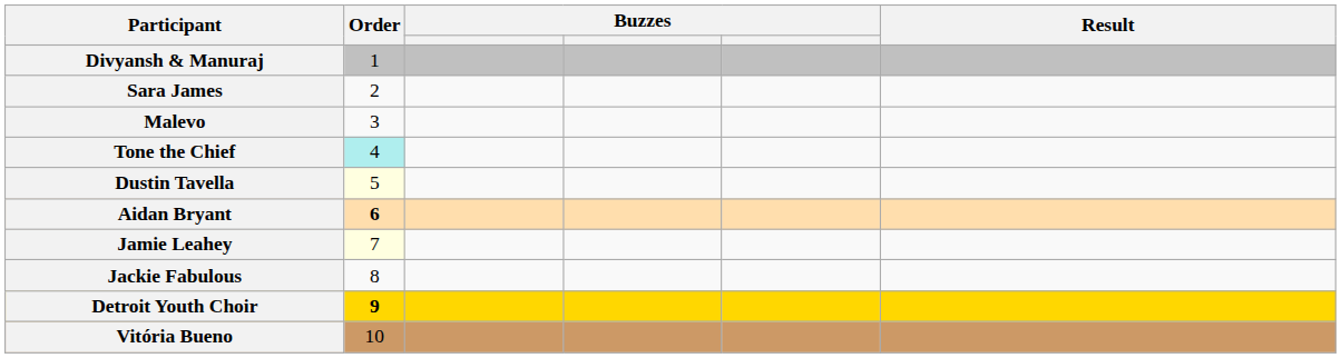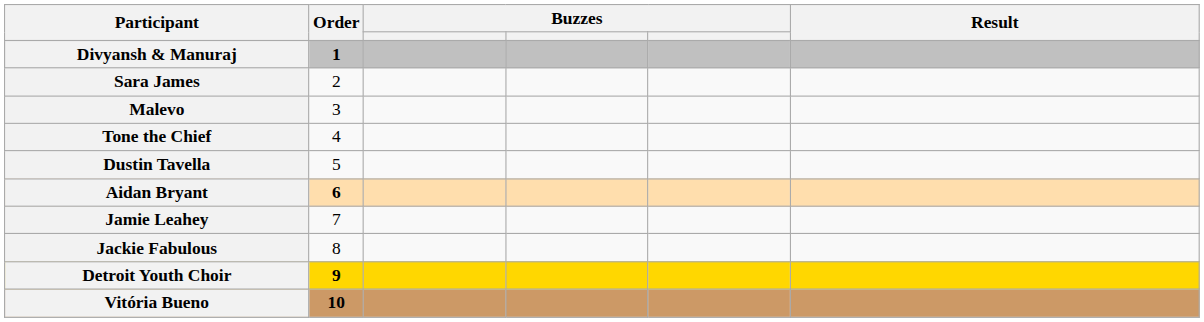Divyansh & Manuraj | Order: normal -> bold
Tone the Chief | Order: paleturquoise background -> no background
Dustin Tavella | Order: lightyellow background -> no background
Jamie Leahey | Order: lightyellow background -> no background
Vitória Bueno | Order: normal -> bold
